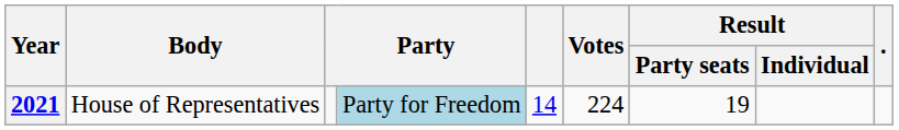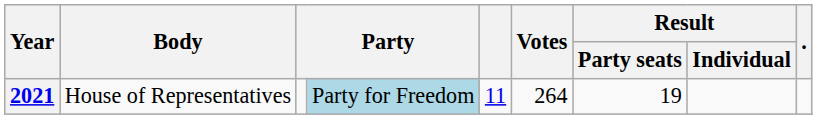2021 | column 5: 14 -> 11
2021 | Votes: 224 -> 264
